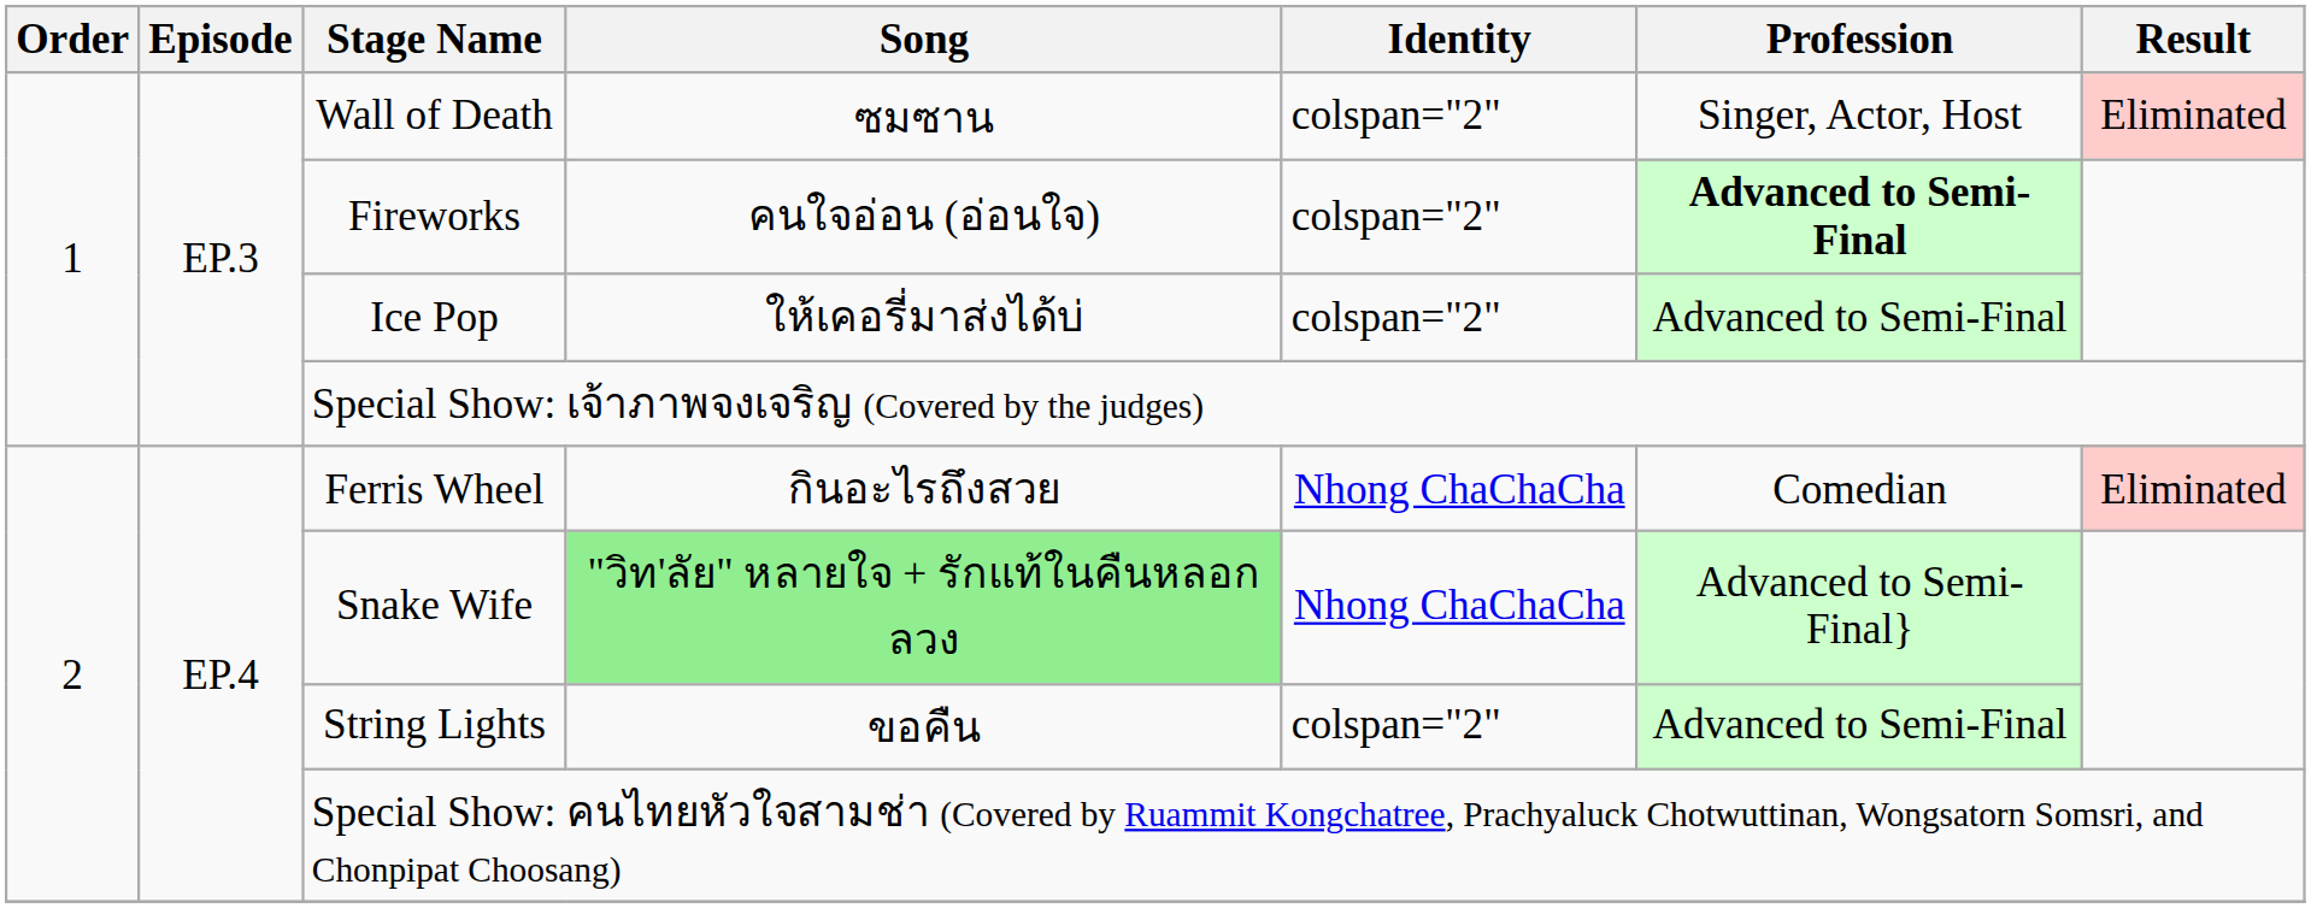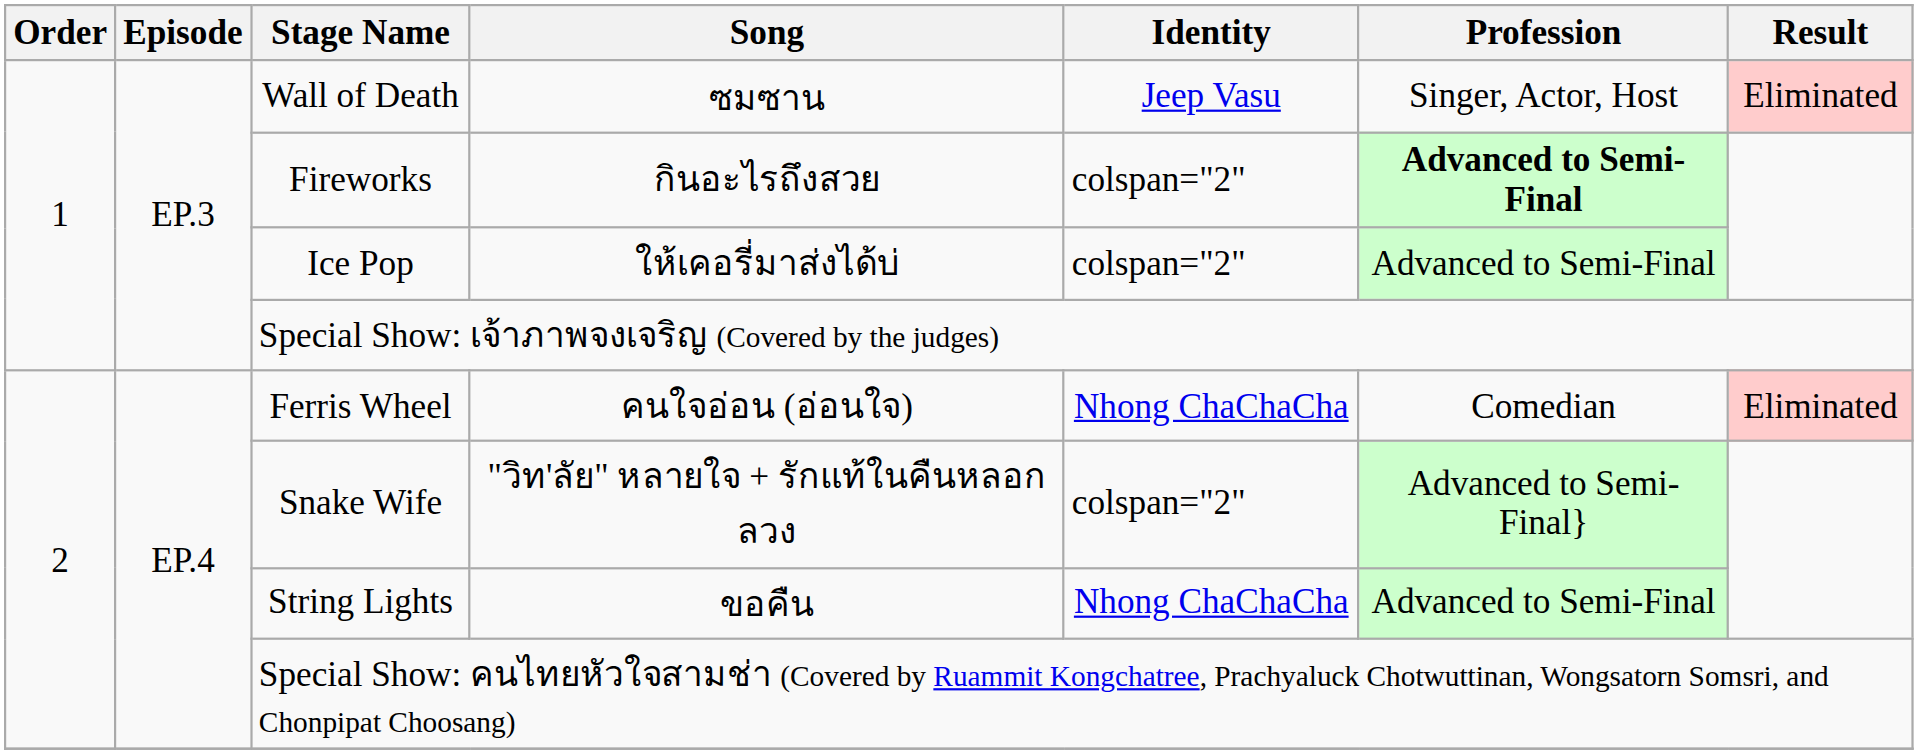Wall of Death | Identity: colspan="2" -> Jeep Vasu
Fireworks | Song: คนใจอ่อน (อ่อนใจ) -> กินอะไรถึงสวย
Ferris Wheel | Song: กินอะไรถึงสวย -> คนใจอ่อน (อ่อนใจ)
Snake Wife | Song: lightgreen background -> no background
Snake Wife | Identity: Nhong ChaChaCha -> colspan="2"
String Lights | Identity: colspan="2" -> Nhong ChaChaCha
